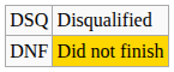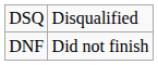DNF | column 2: gold background -> no background
